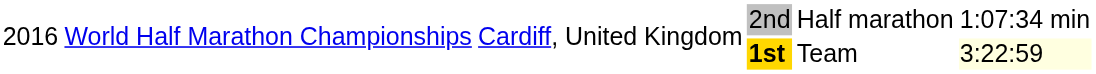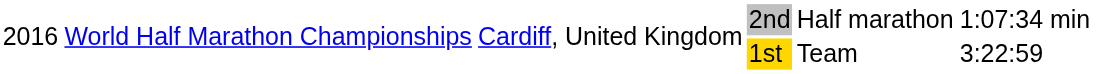row 2 | column 4: bold -> normal
row 2 | column 6: lightyellow background -> no background
